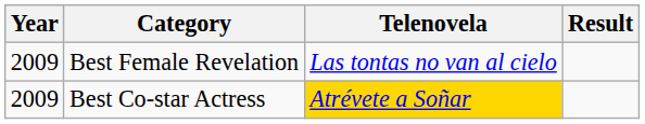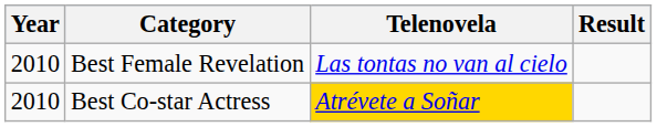Best Female Revelation | Year: 2009 -> 2010
Best Co-star Actress | Year: 2009 -> 2010
